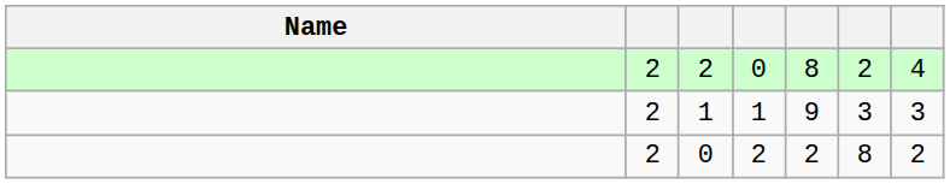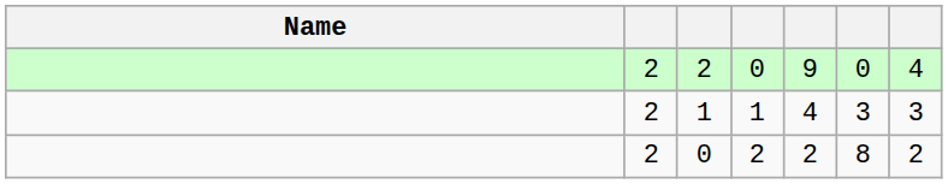row 2 | column 5: 8 -> 9
row 2 | column 6: 2 -> 0
row 3 | column 5: 9 -> 4
